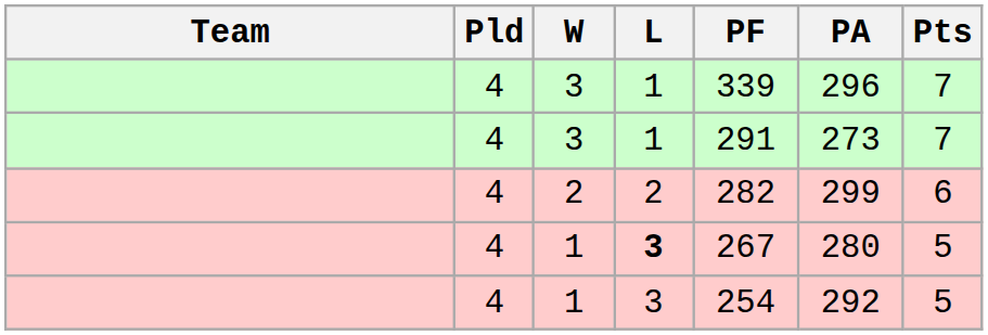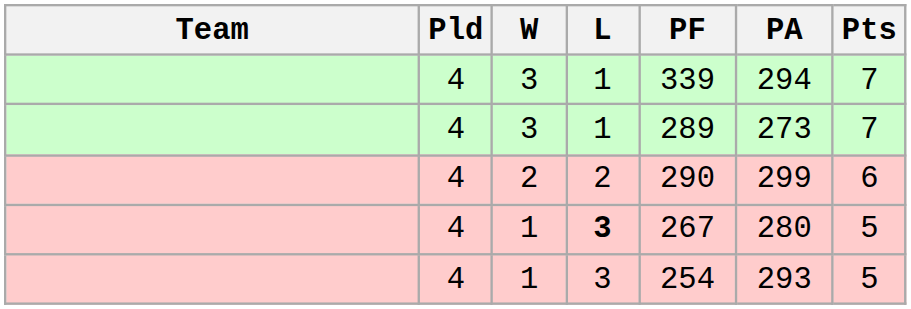row 2 | PA: 296 -> 294
row 3 | PF: 291 -> 289
row 4 | PF: 282 -> 290
row 6 | PA: 292 -> 293
